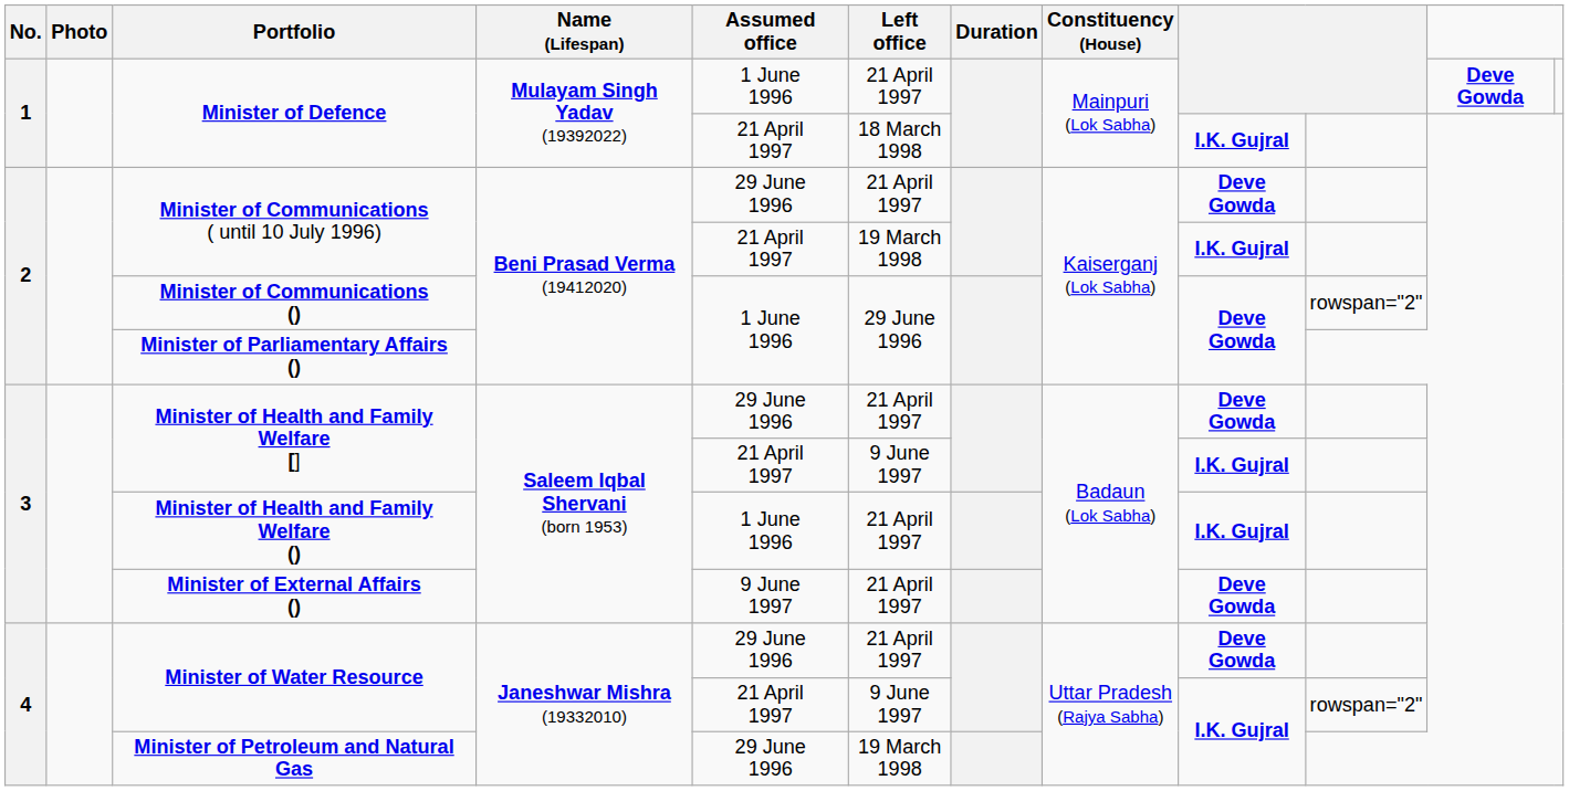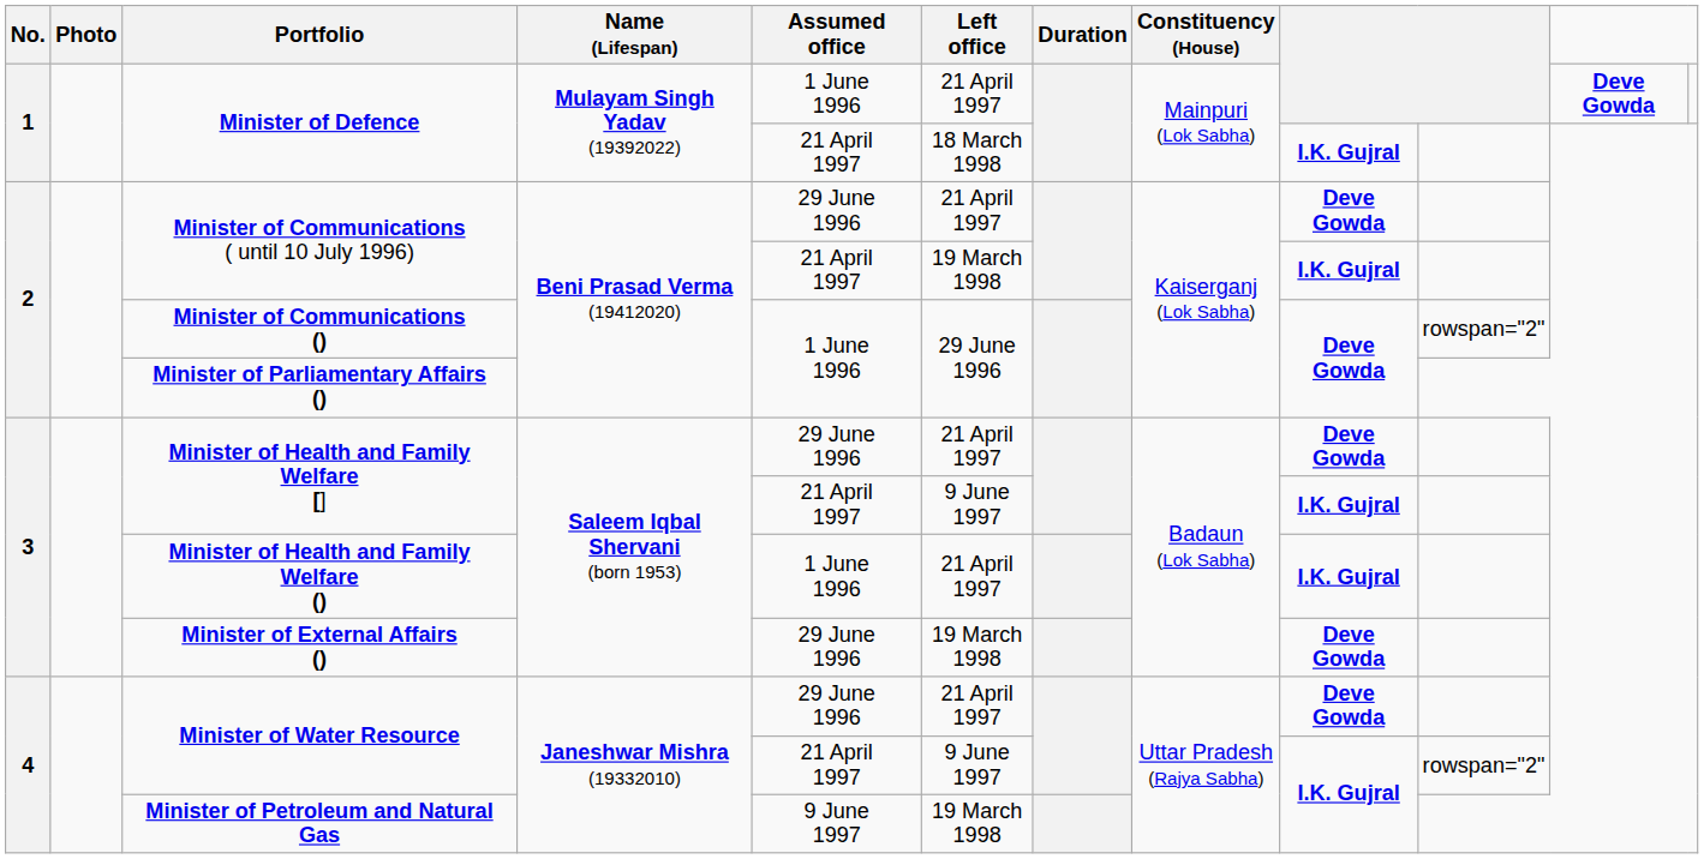Minister of External Affairs () | Assumed office: 9 June 1997 -> 29 June 1996
Minister of External Affairs () | Left office: 21 April 1997 -> 19 March 1998
Minister of Petroleum and Natural Gas | Assumed office: 29 June 1996 -> 9 June 1997
